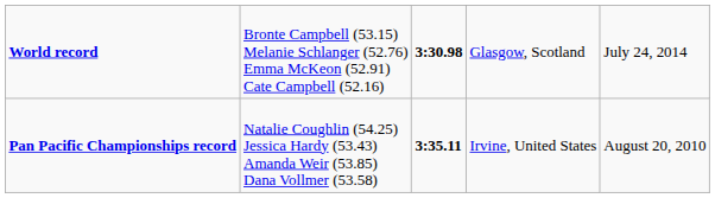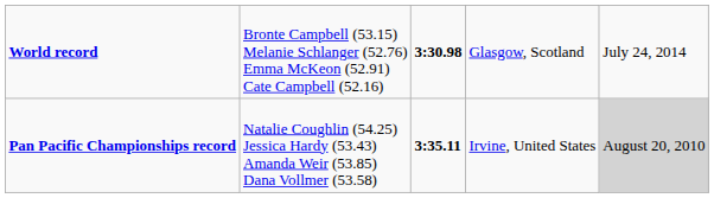Pan Pacific Championships record | column 5: no background -> lightgrey background
